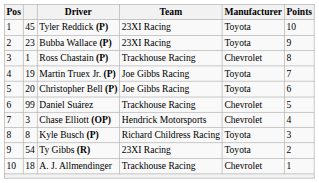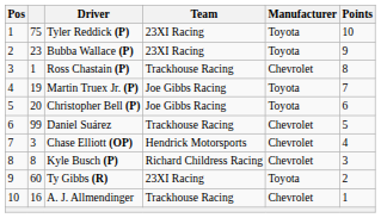Tyler Reddick (P) | column 2: 45 -> 75
Kyle Busch (P) | Manufacturer: Toyota -> Chevrolet
Ty Gibbs (R) | column 2: 54 -> 60
A. J. Allmendinger | column 2: 18 -> 16
